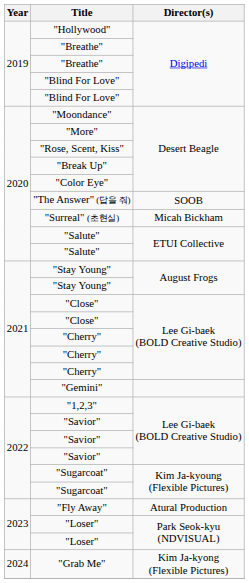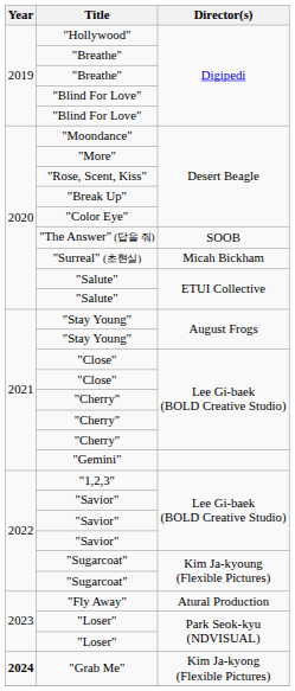"Grab Me" | Year: normal -> bold
